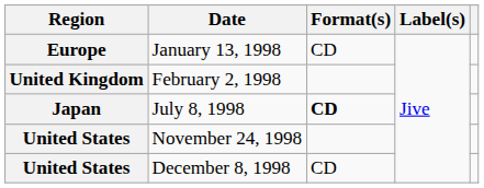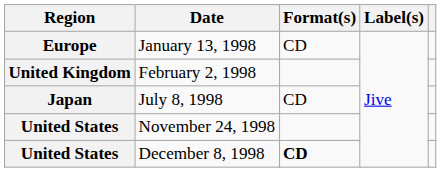July 8, 1998 | Format(s): bold -> normal
December 8, 1998 | Format(s): normal -> bold
